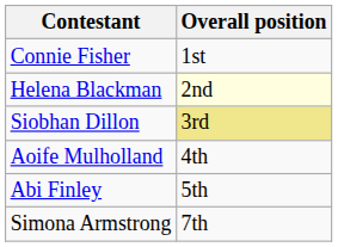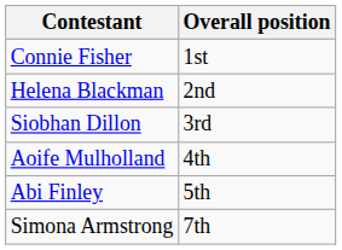Helena Blackman | Overall position: lightyellow background -> no background
Siobhan Dillon | Overall position: khaki background -> no background
